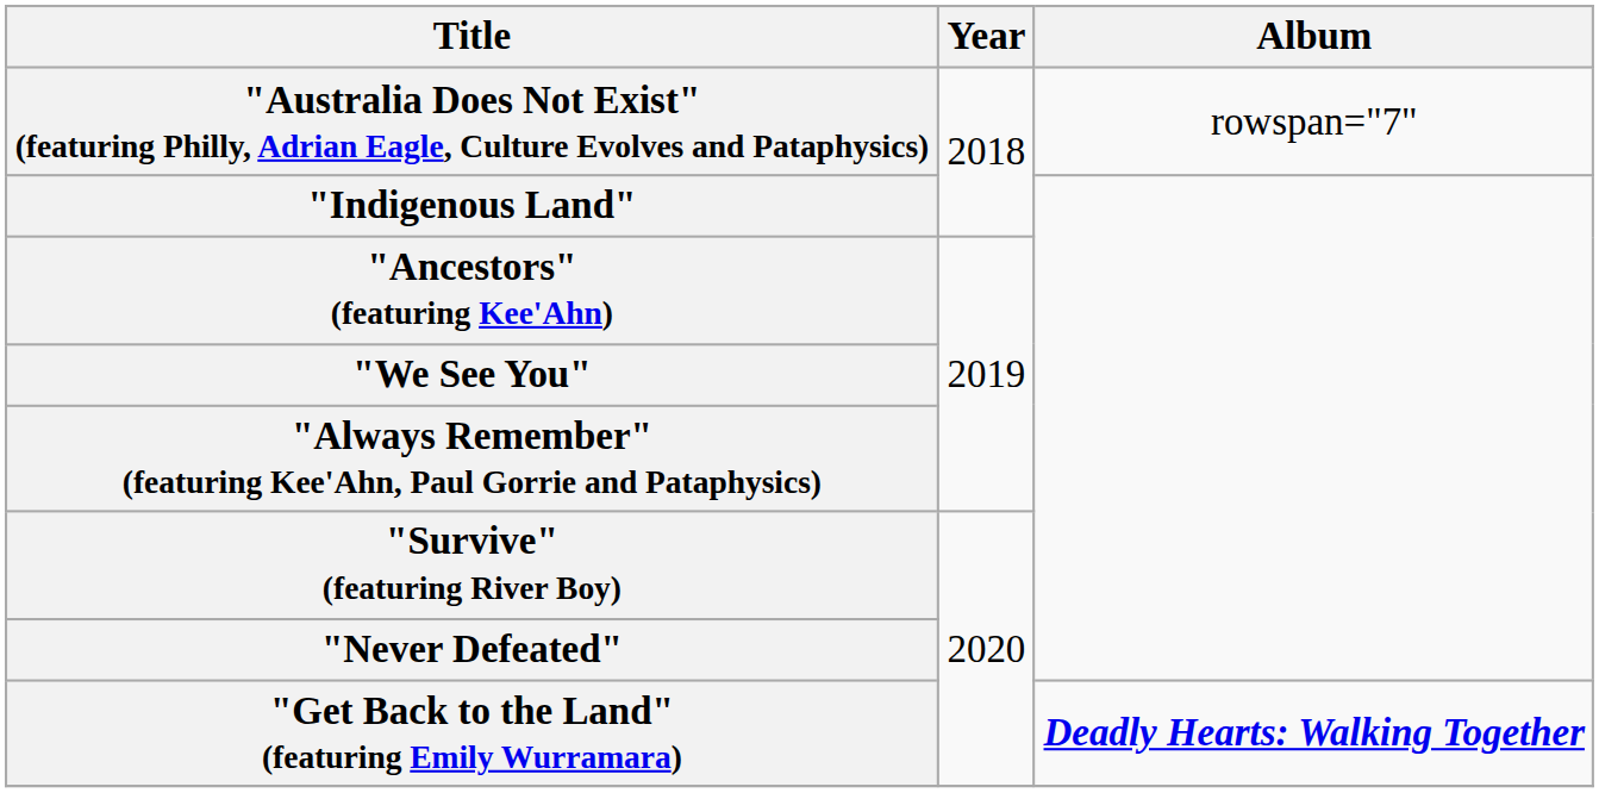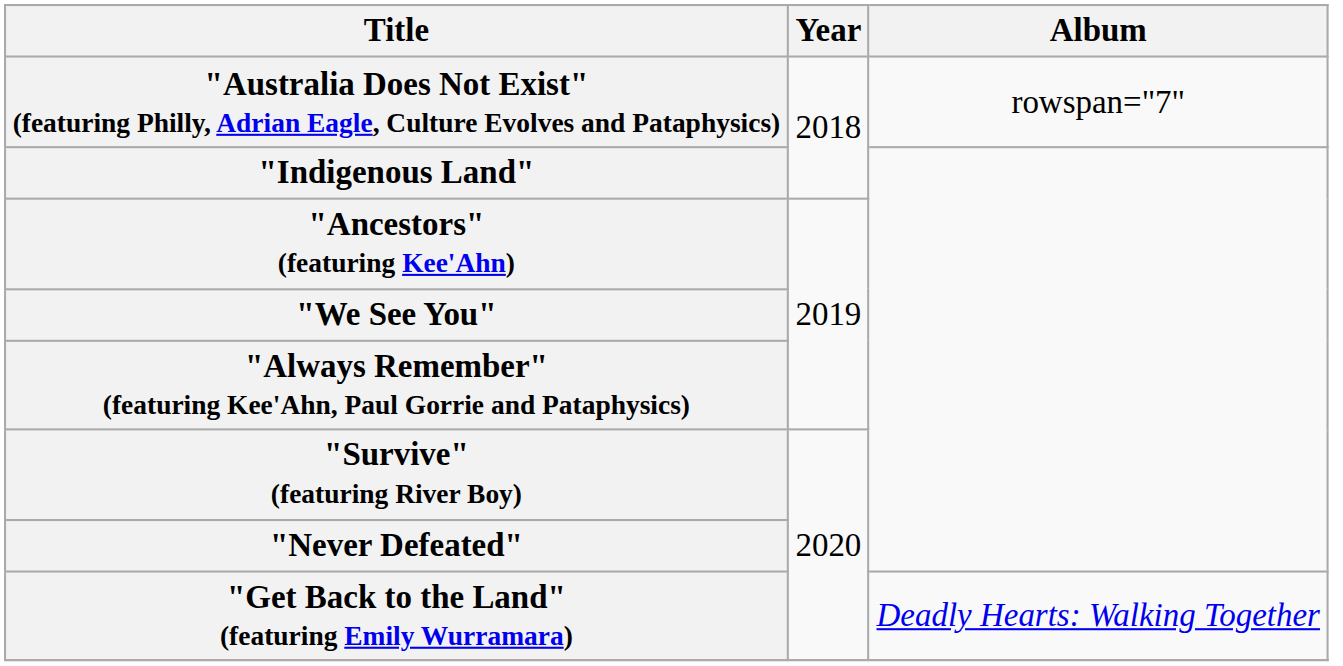"Get Back to the Land" (featuring Emily Wurramara) | Album: bold -> normal
